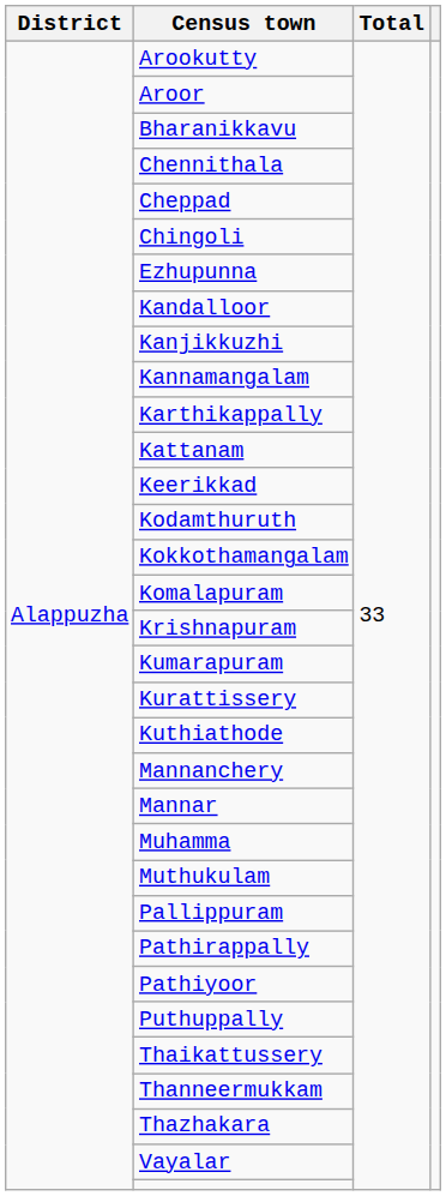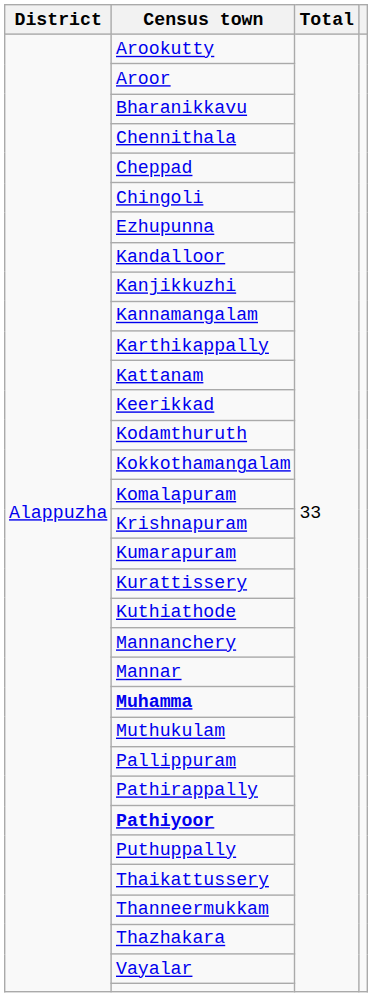Muhamma | Census town: normal -> bold
Pathiyoor | Census town: normal -> bold
